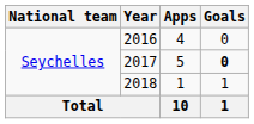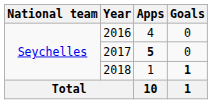2017 | Apps: normal -> bold
2017 | Goals: bold -> normal
2018 | Goals: normal -> bold
